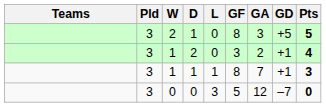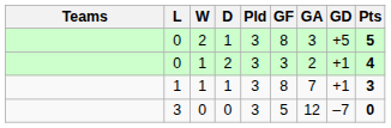columns swapped: Pld <-> L
